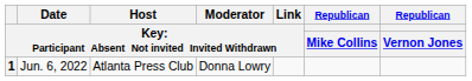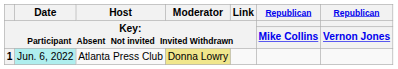1 | column 2: no background -> paleturquoise background
1 | column 4: no background -> khaki background
